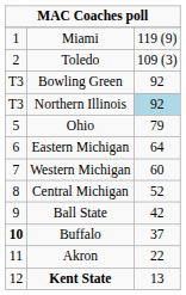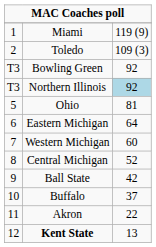Ohio | column 3: 79 -> 81
Buffalo | column 1: bold -> normal
